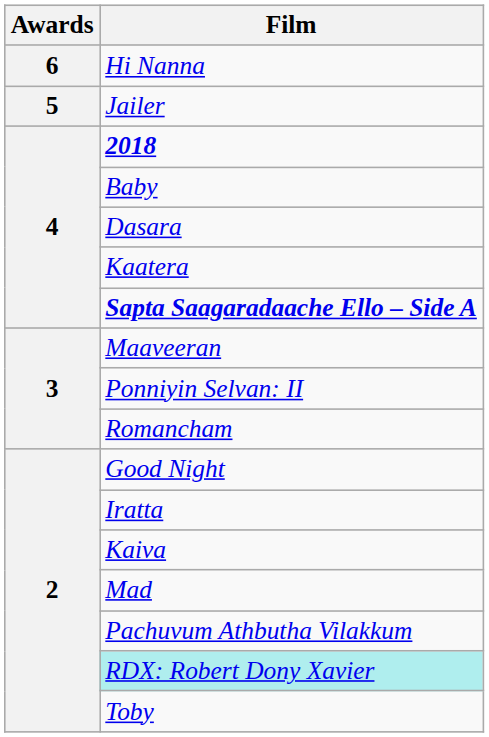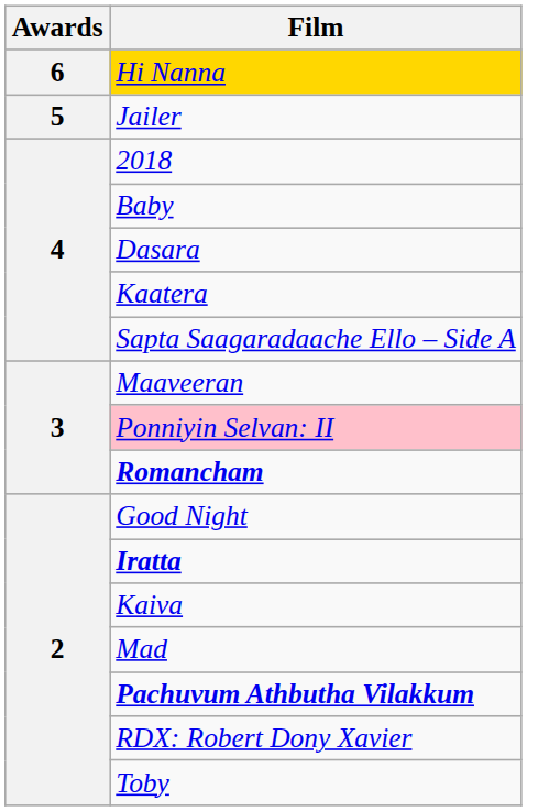Hi Nanna | Film: no background -> gold background
2018 | Film: bold -> normal
Sapta Saagaradaache Ello – Side A | Film: bold -> normal
Ponniyin Selvan: II | Film: no background -> pink background
Romancham | Film: normal -> bold
Iratta | Film: normal -> bold
Pachuvum Athbutha Vilakkum | Film: normal -> bold
RDX: Robert Dony Xavier | Film: paleturquoise background -> no background
